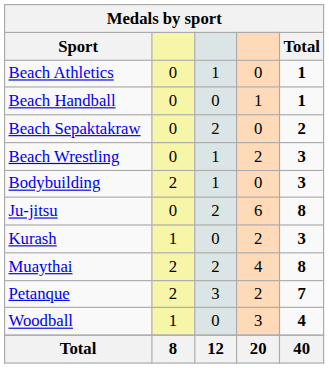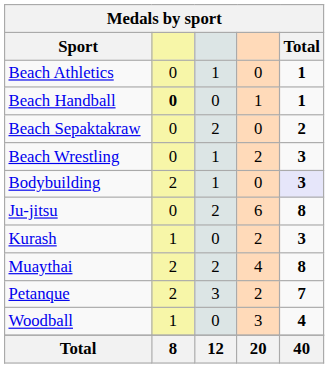Beach Handball | column 2: normal -> bold
Bodybuilding | Total: no background -> lavender background
